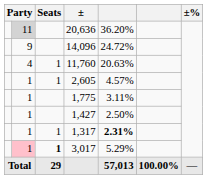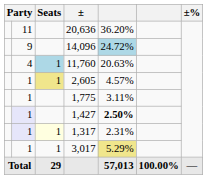20,636 | column 2: lightgrey background -> no background
14,096 | column 5: no background -> lightblue background
11,760 | Seats: no background -> lightblue background
2,605 | Seats: no background -> khaki background
1,427 | column 2: no background -> lavender background
1,427 | column 5: normal -> bold
1,317 | column 2: no background -> lavender background
1,317 | Seats: no background -> lightyellow background
1,317 | column 5: bold -> normal
3,017 | column 2: pink background -> no background
3,017 | Seats: bold -> normal
3,017 | column 5: no background -> khaki background
